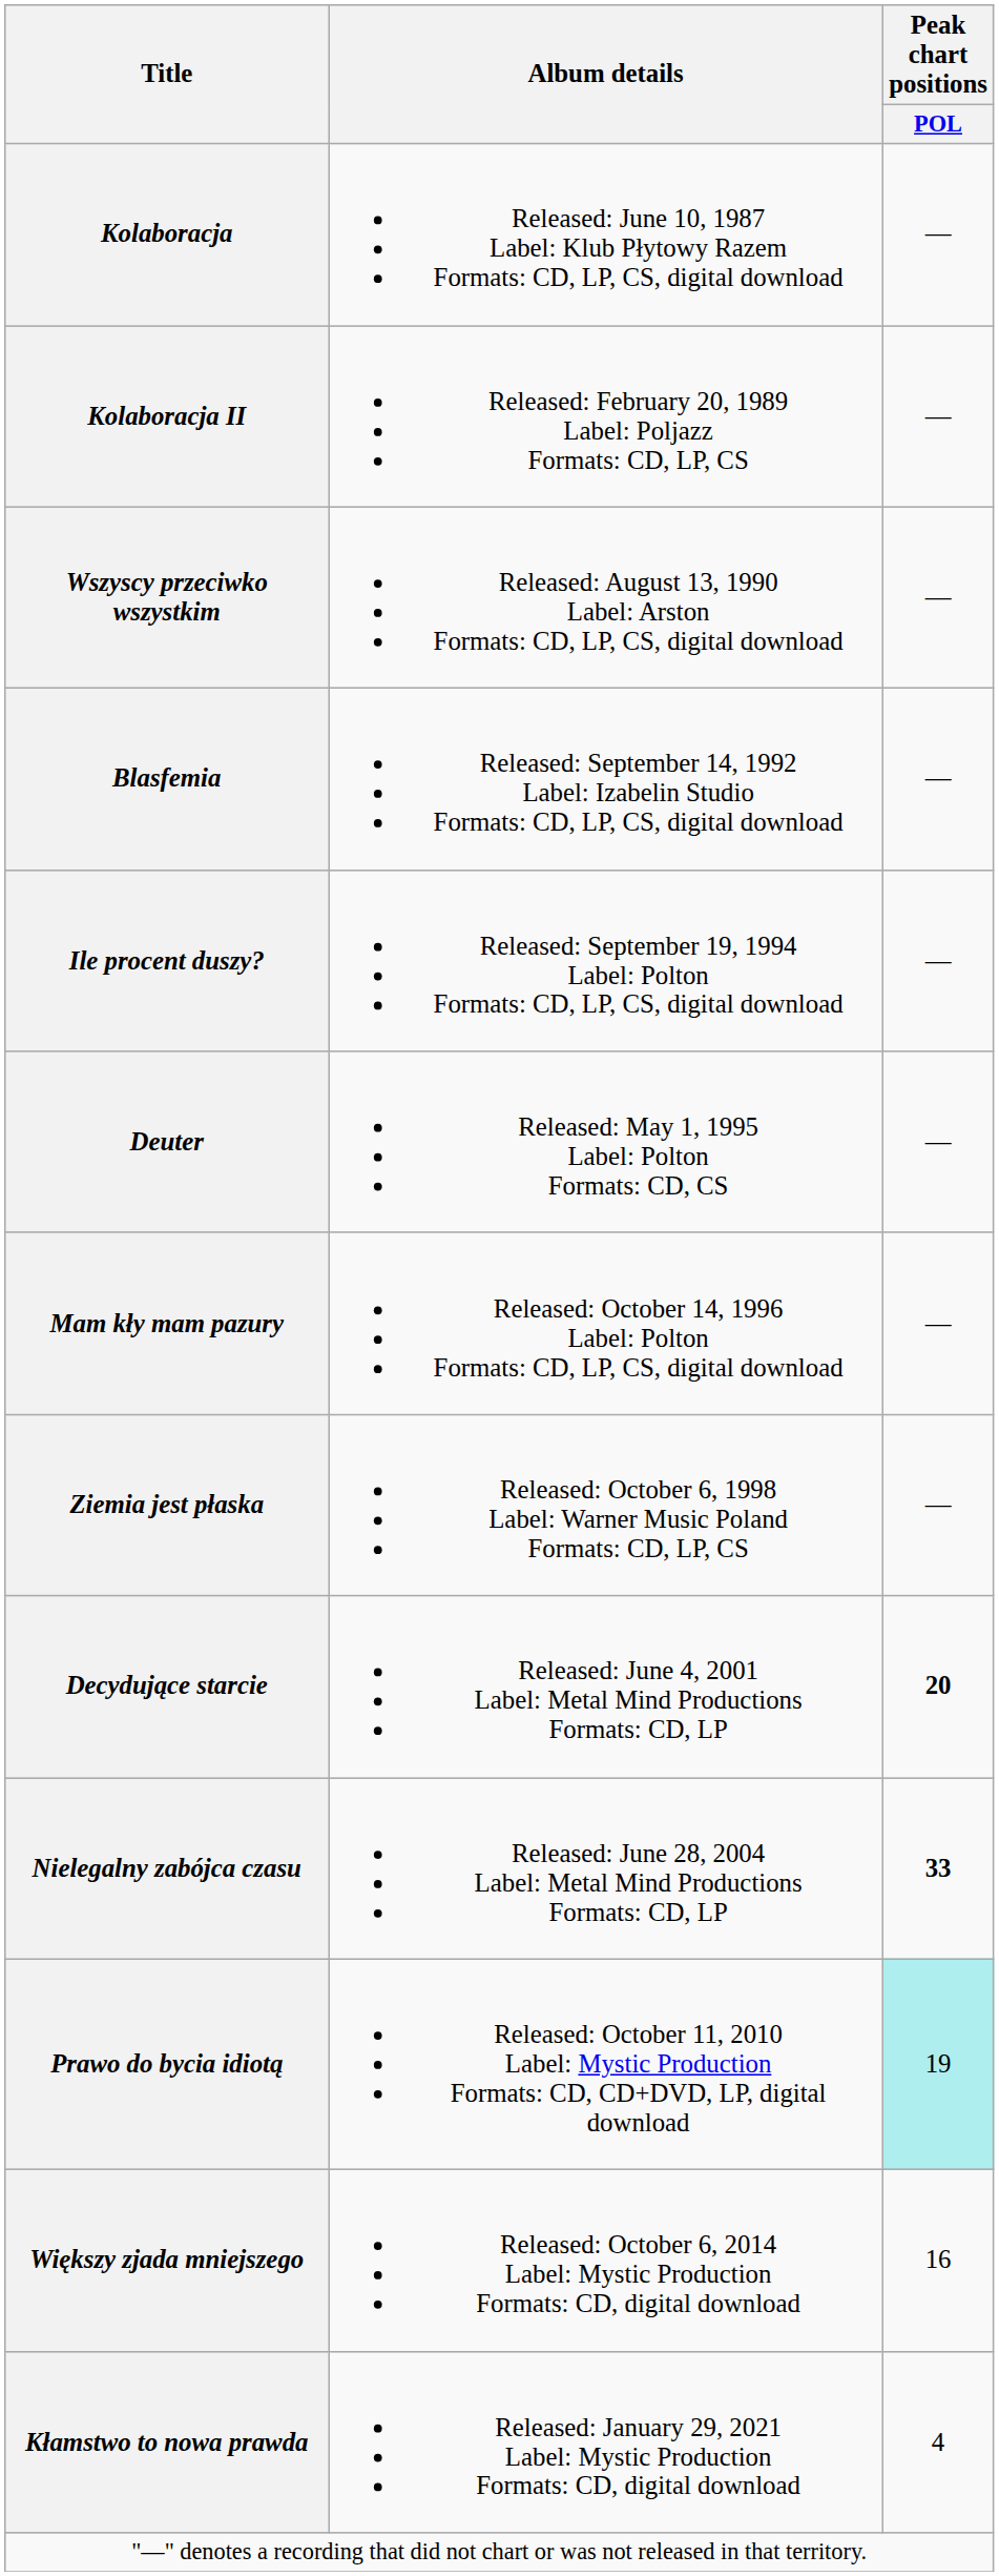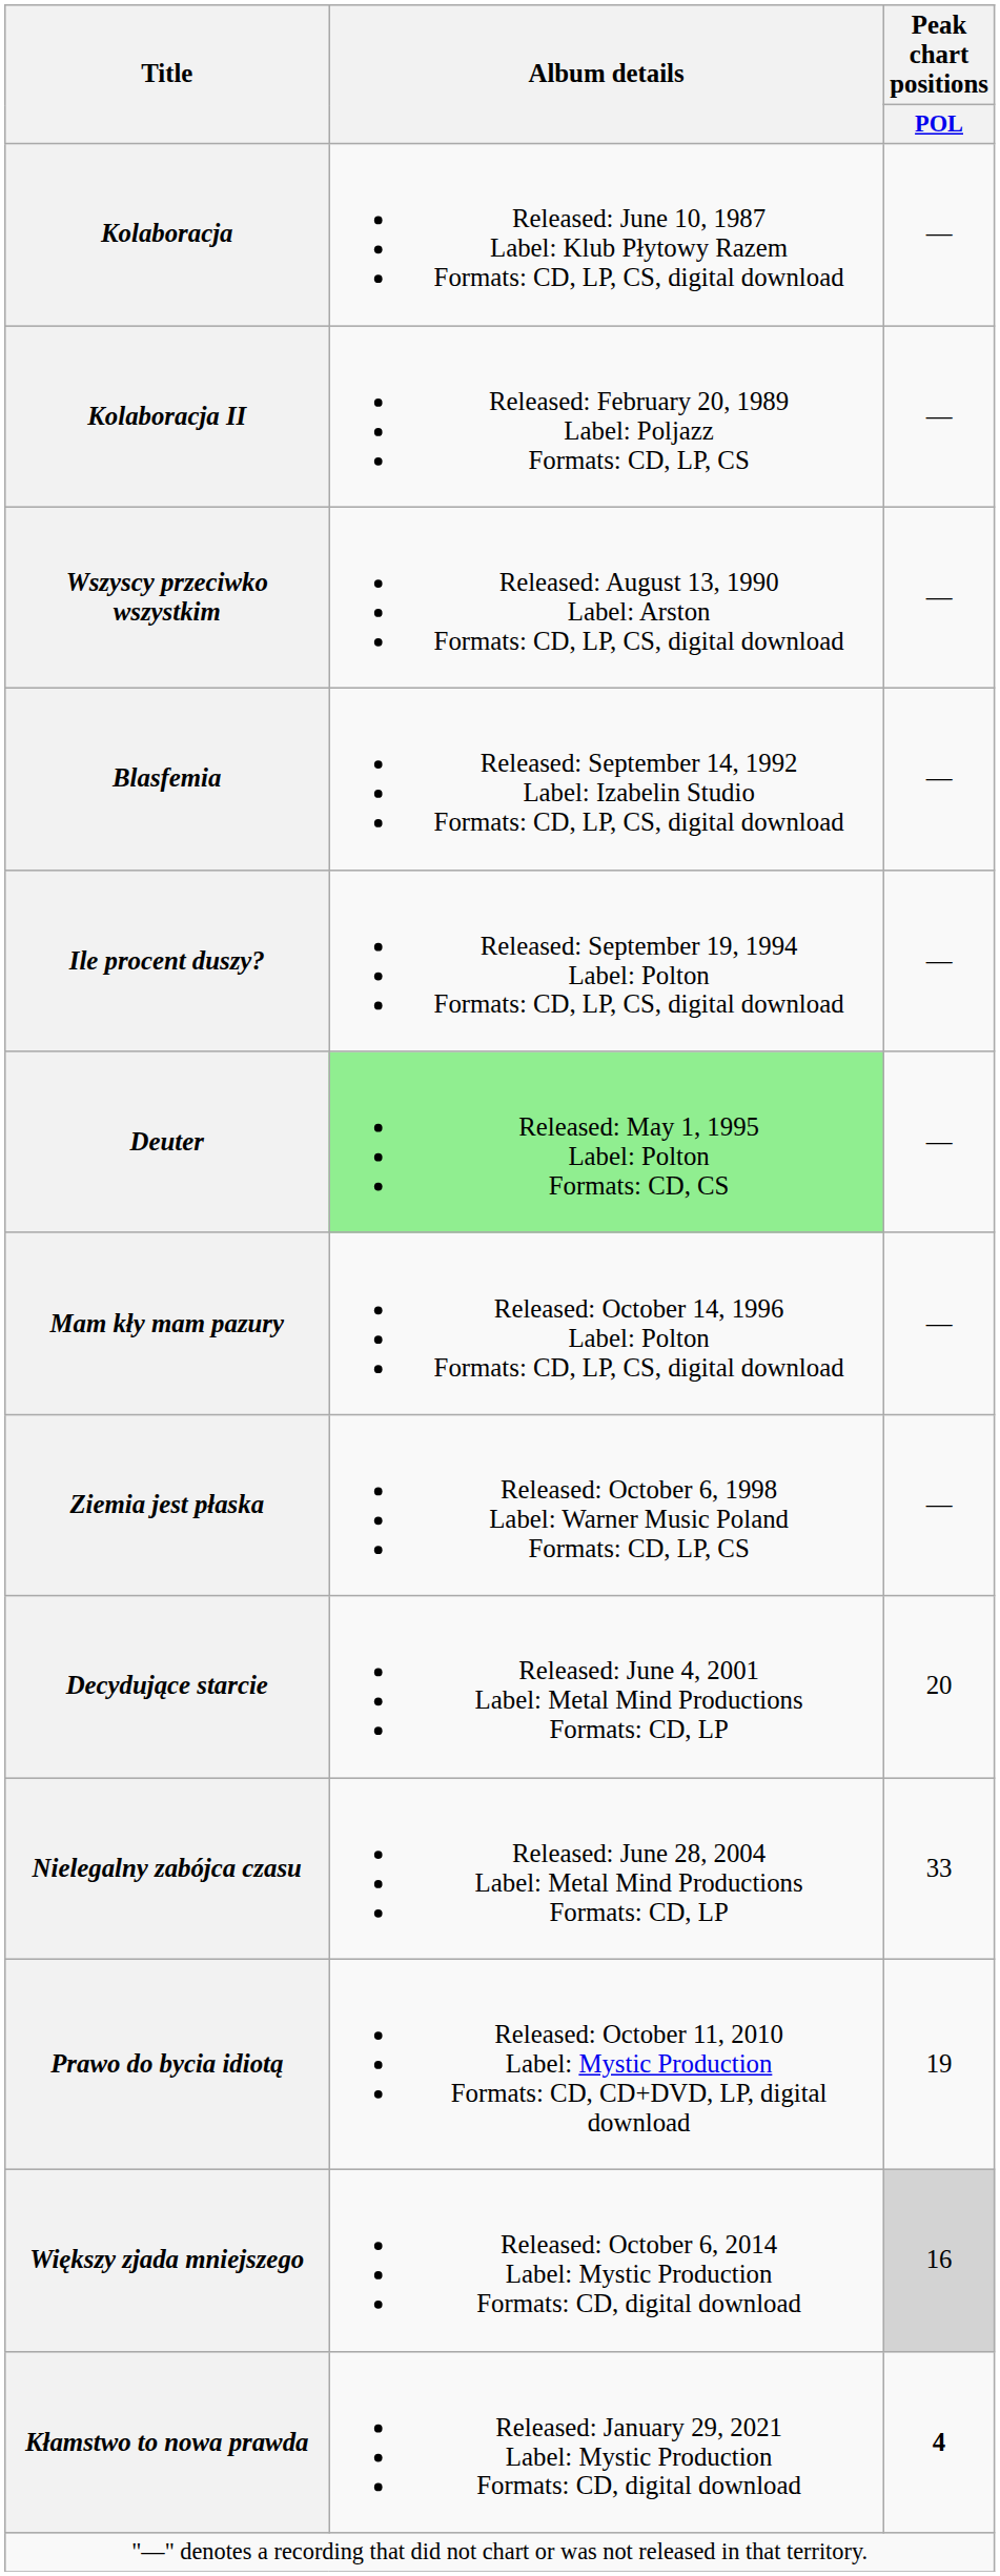Deuter | Album details: no background -> lightgreen background
Decydujące starcie | Peak chart positions / POL: bold -> normal
Nielegalny zabójca czasu | Peak chart positions / POL: bold -> normal
Prawo do bycia idiotą | Peak chart positions / POL: paleturquoise background -> no background
Większy zjada mniejszego | Peak chart positions / POL: no background -> lightgrey background
Kłamstwo to nowa prawda | Peak chart positions / POL: normal -> bold
